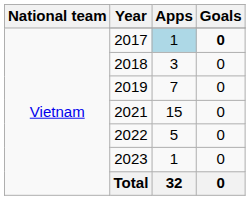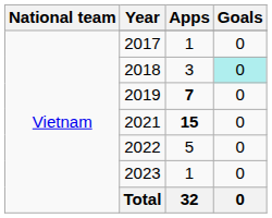2017 | Apps: lightblue background -> no background
2017 | Goals: bold -> normal
2018 | Goals: no background -> paleturquoise background
2019 | Apps: normal -> bold
2021 | Apps: normal -> bold
